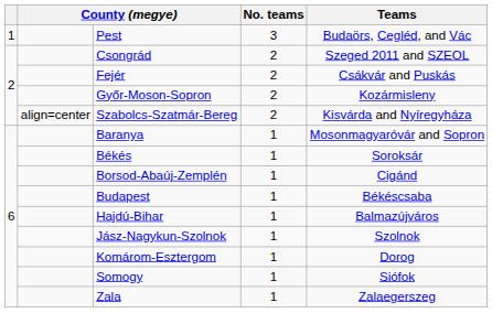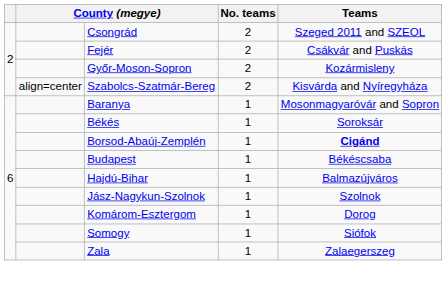- row: 1 | Pest | 3 | Budaörs, Cegléd, and Vác
Borsod-Abaúj-Zemplén | Teams: normal -> bold
